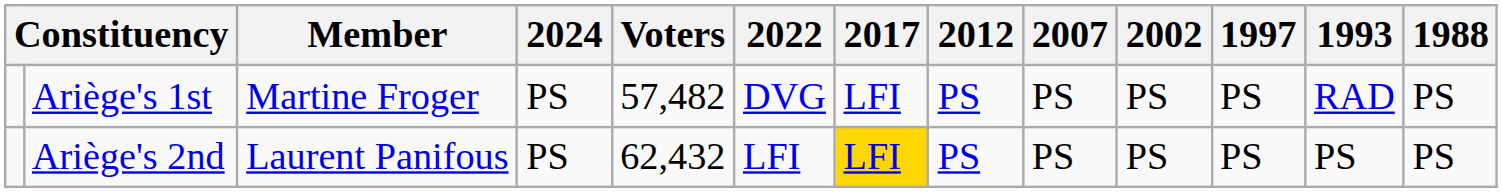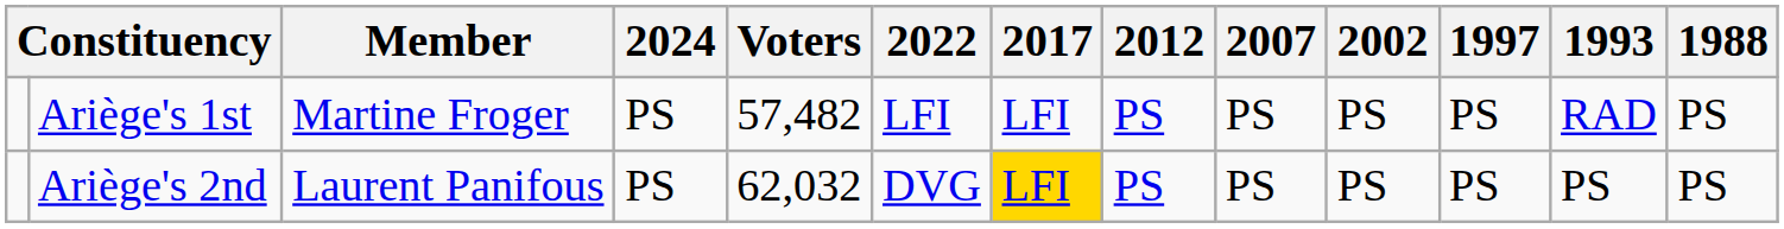Ariège's 1st | 2022: DVG -> LFI
Ariège's 2nd | Voters: 62,432 -> 62,032
Ariège's 2nd | 2022: LFI -> DVG
